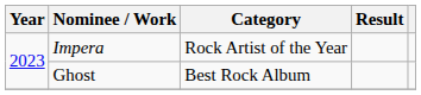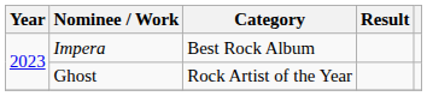Impera | Category: Rock Artist of the Year -> Best Rock Album
Ghost | Category: Best Rock Album -> Rock Artist of the Year
